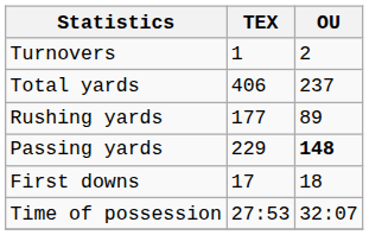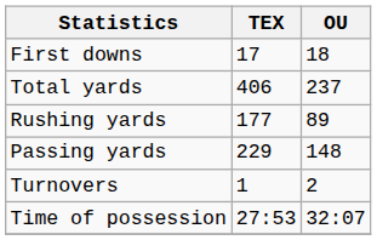rows swapped: First downs <-> Turnovers
Passing yards | OU: bold -> normal
